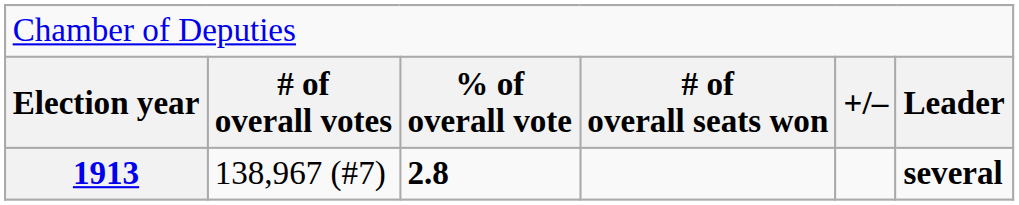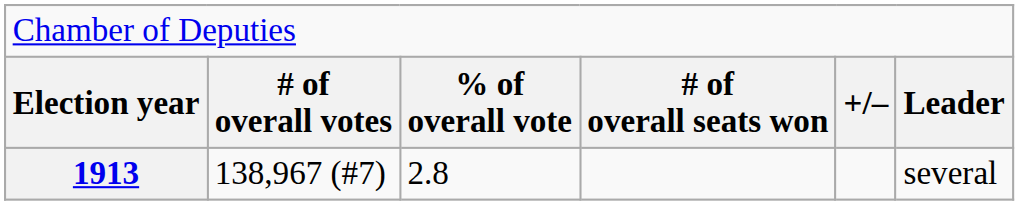1913 | column 3: bold -> normal
1913 | column 6: bold -> normal
